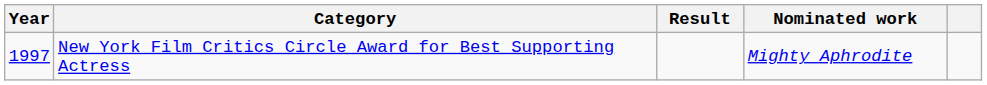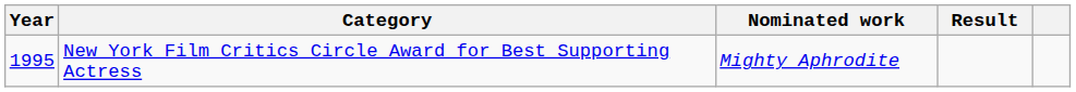columns swapped: Nominated work <-> Result
row 2 | Year: 1997 -> 1995
